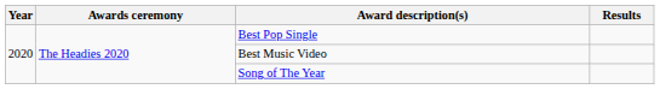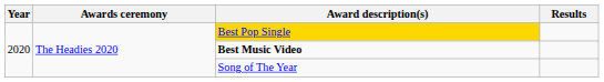Best Pop Single | Award description(s): no background -> gold background
Best Music Video | Award description(s): normal -> bold
